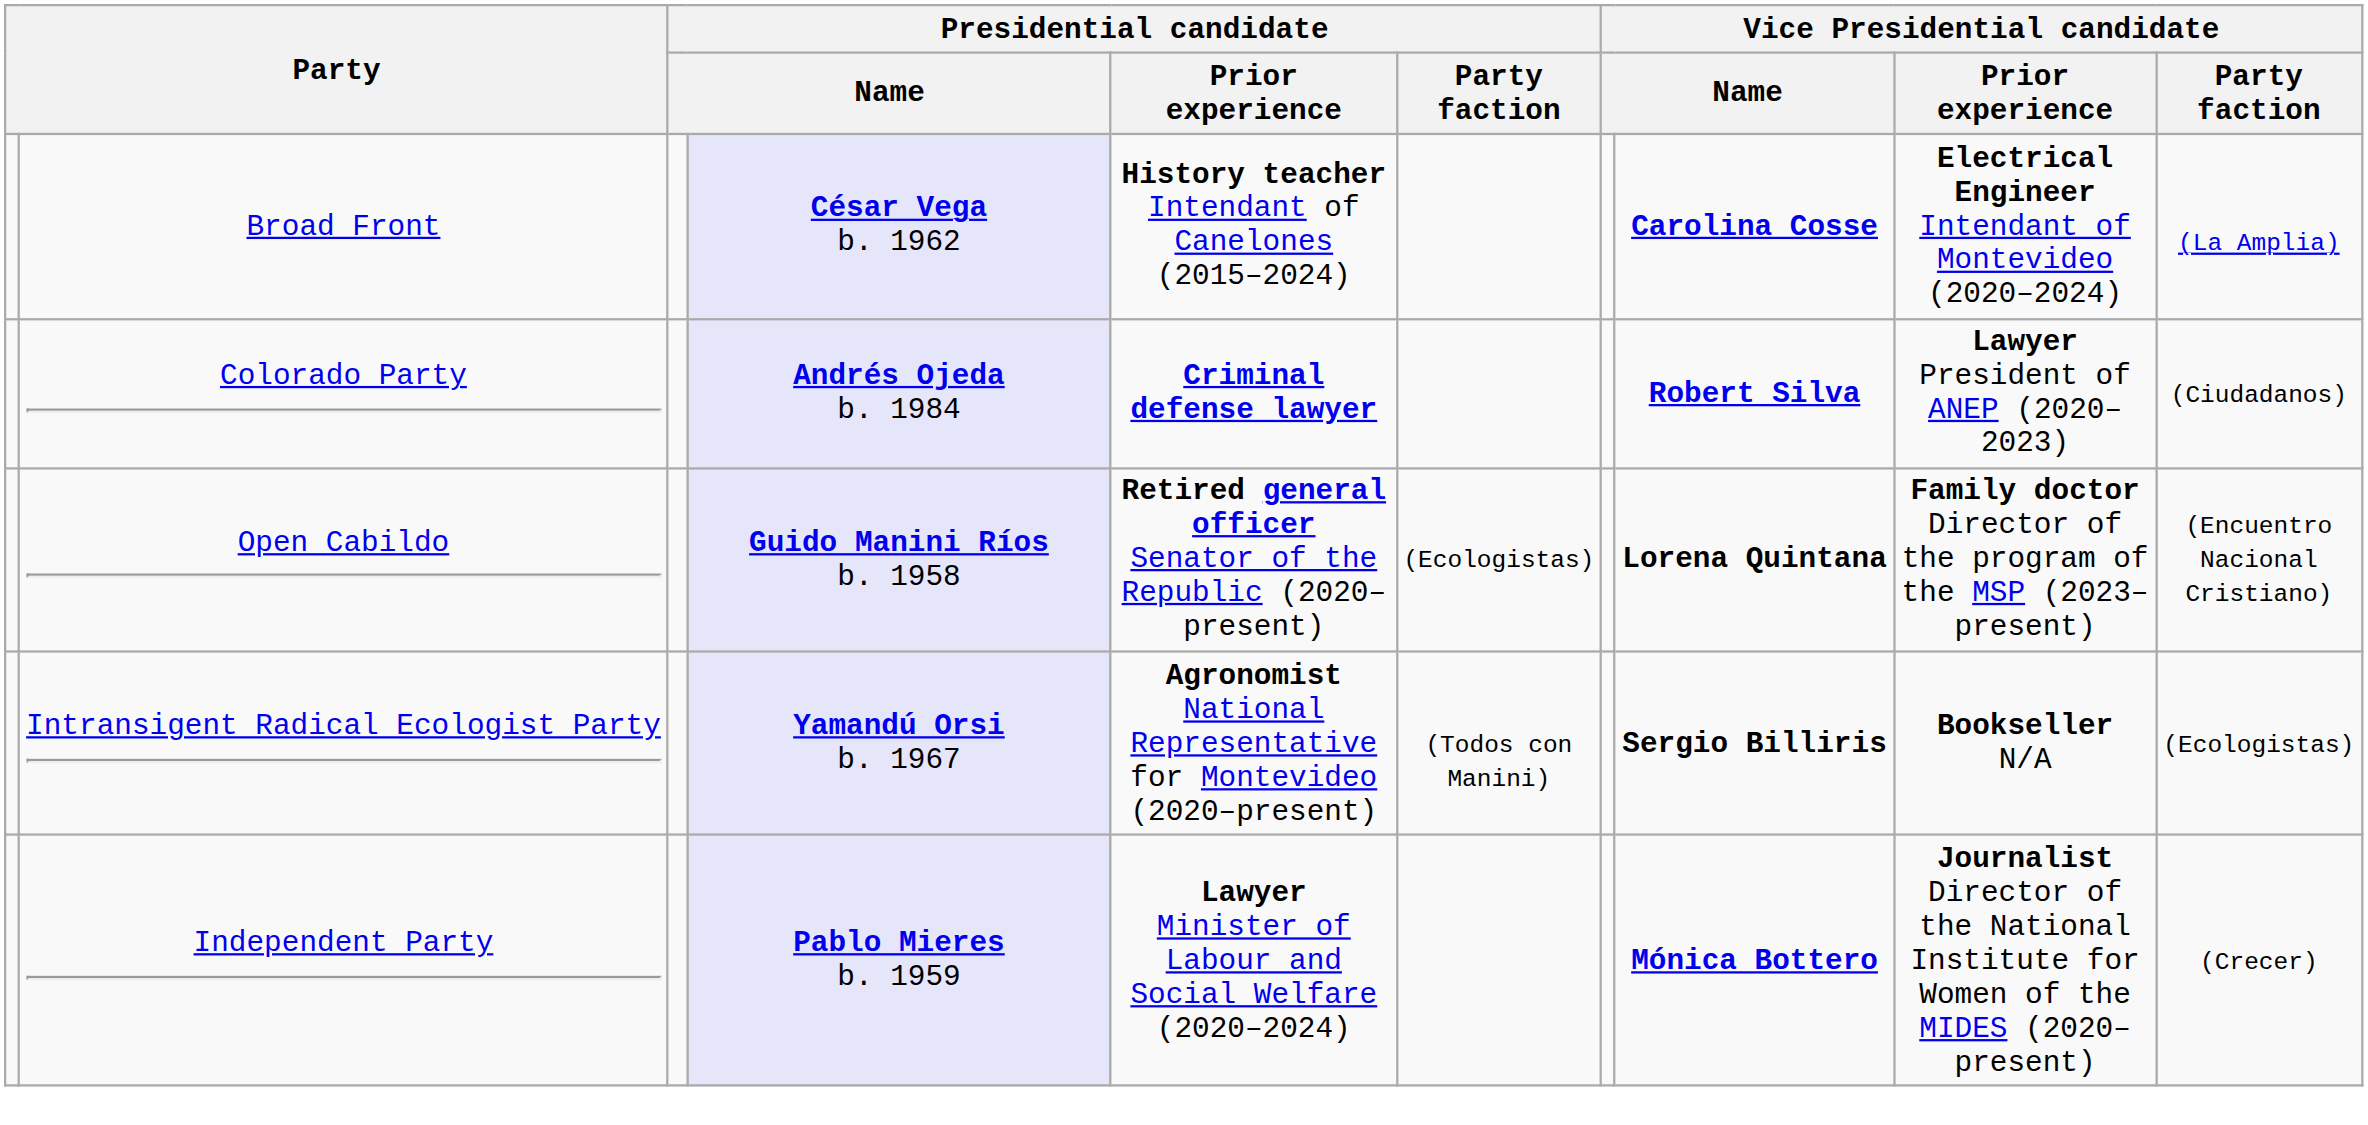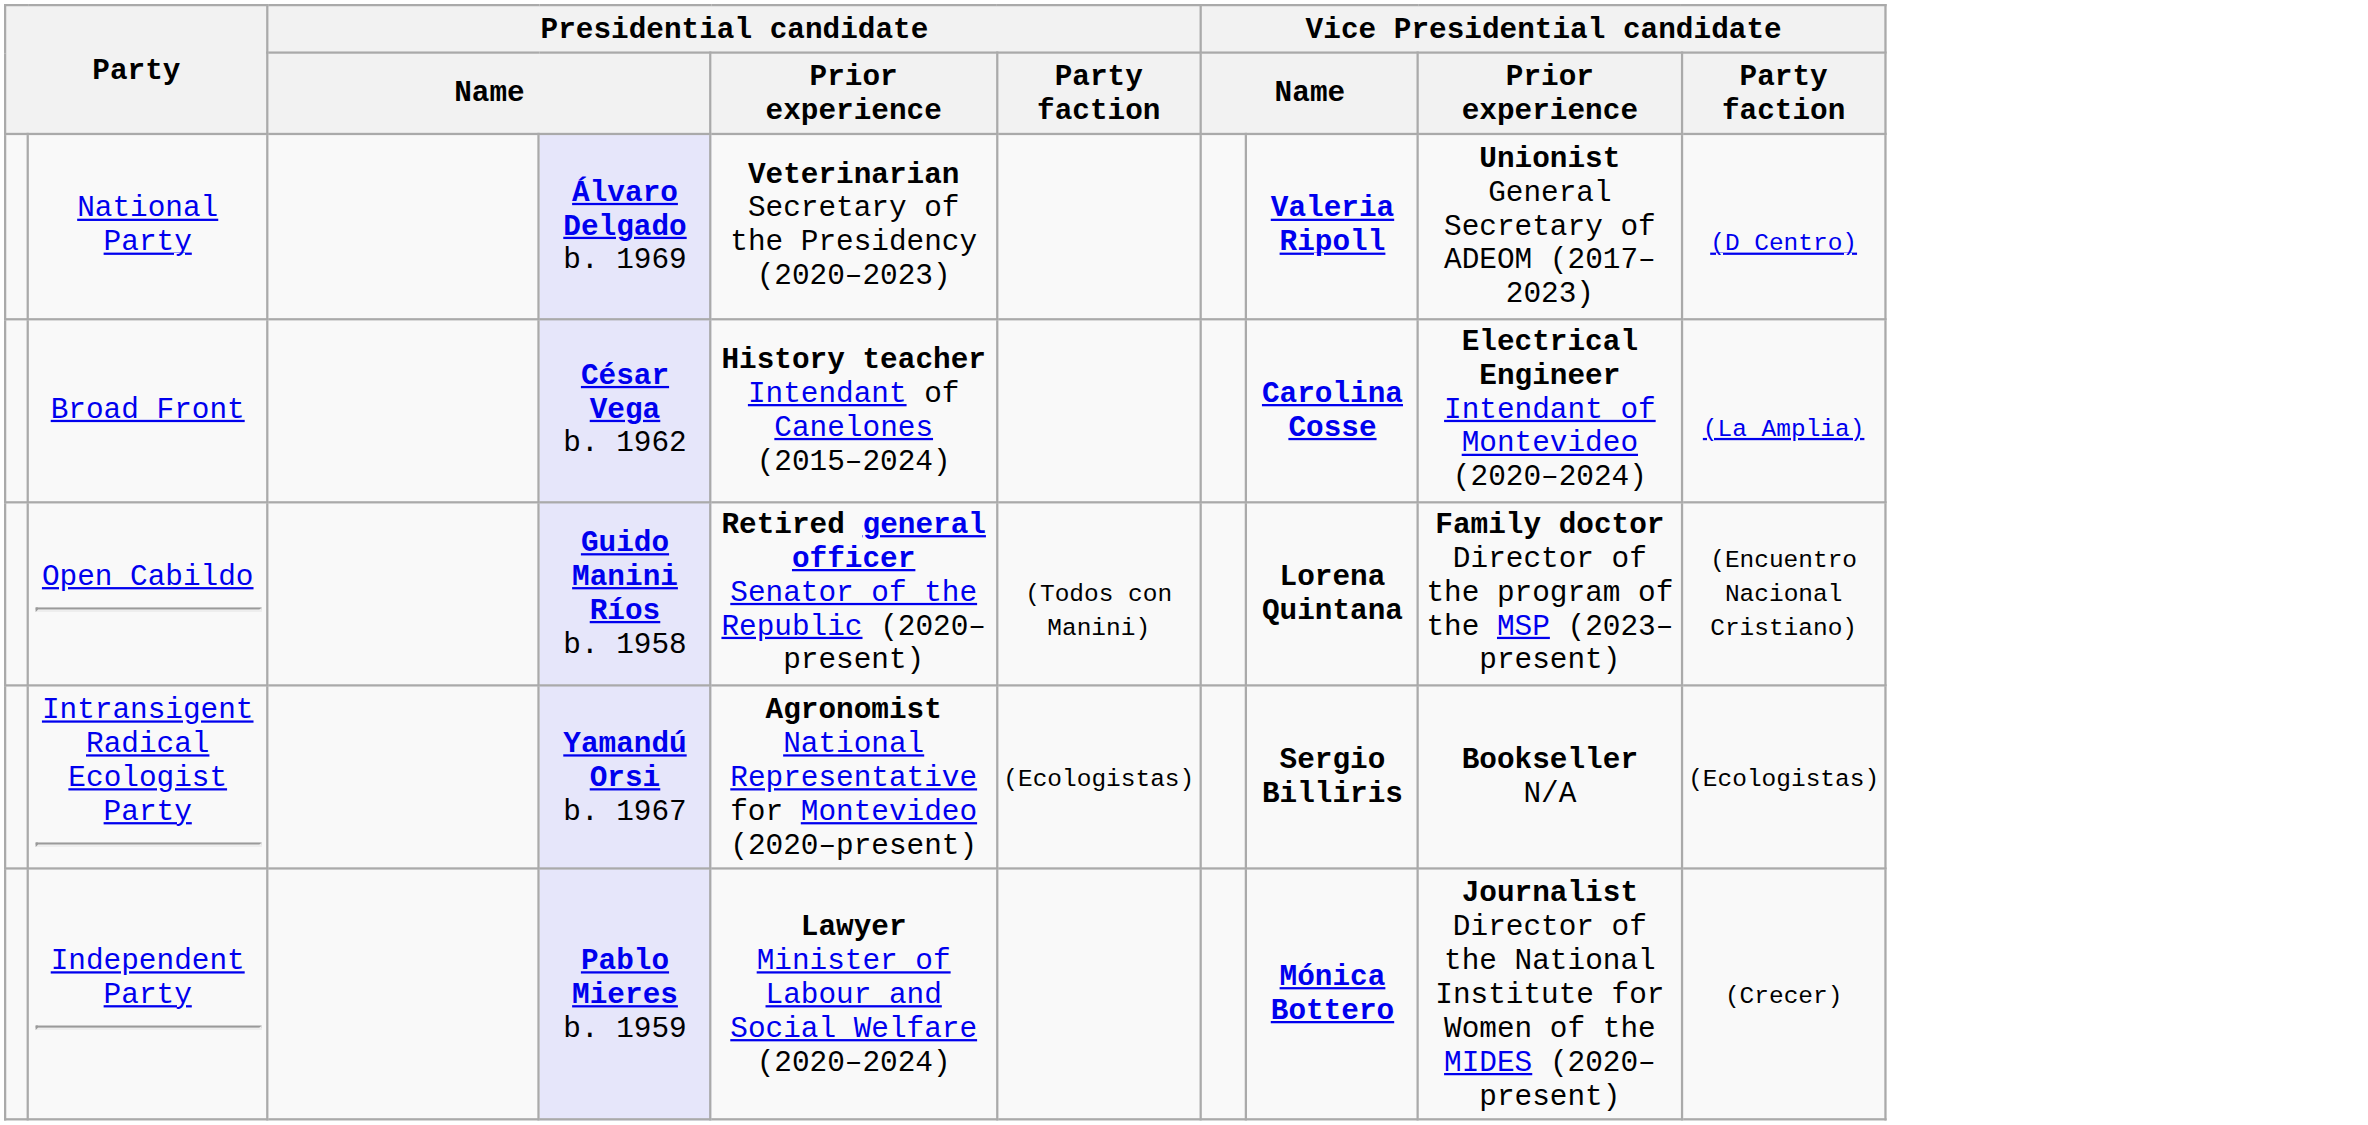+ row: National Party | Álvaro Delgado b. 1969 | Veterinarian Secretary of the Presidency (2020–2023) | Valeria Ripoll | Unionist General Secretary of ADEOM (2017–2023) | (D Centro)
- row: Colorado Party | Andrés Ojeda b. 1984 | Criminal defense lawyer | Robert Silva | Lawyer President of ANEP (2020–2023) | (Ciudadanos)
Open Cabildo | Presidential candidate / Party faction: (Ecologistas) -> (Todos con Manini)
Intransigent Radical Ecologist Party | Presidential candidate / Party faction: (Todos con Manini) -> (Ecologistas)
